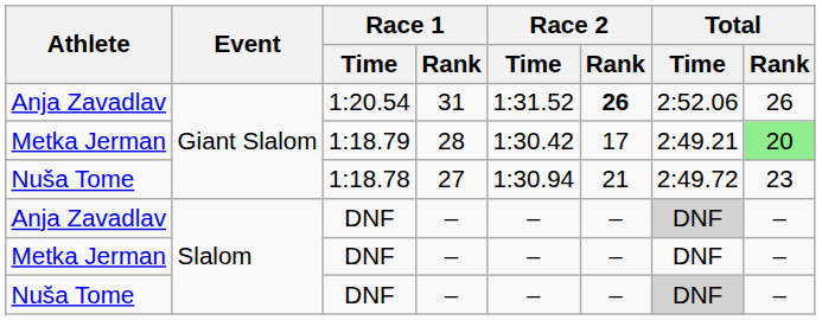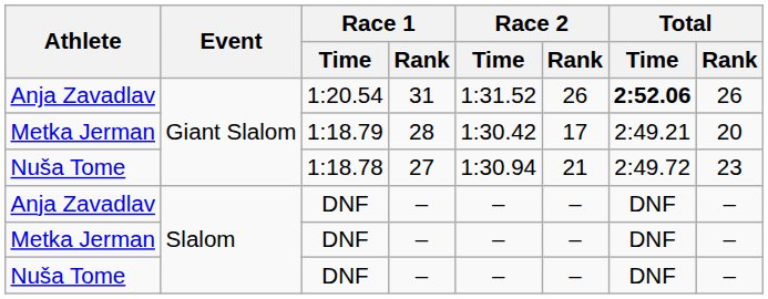1:20.54 | Race 2 / Rank: bold -> normal
1:20.54 | Total / Time: normal -> bold
1:18.79 | Total / Rank: lightgreen background -> no background
Anja Zavadlav / DNF | Total / Time: lightgrey background -> no background
Nuša Tome / DNF | Total / Time: lightgrey background -> no background
